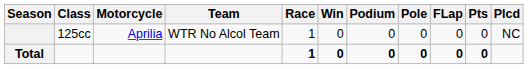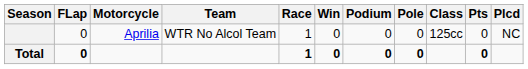columns swapped: Class <-> FLap
